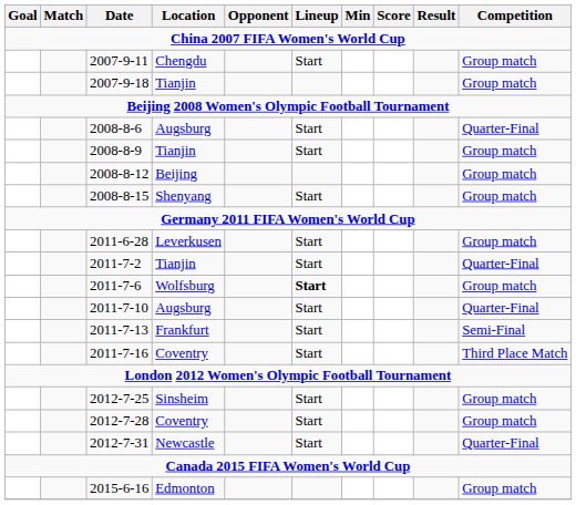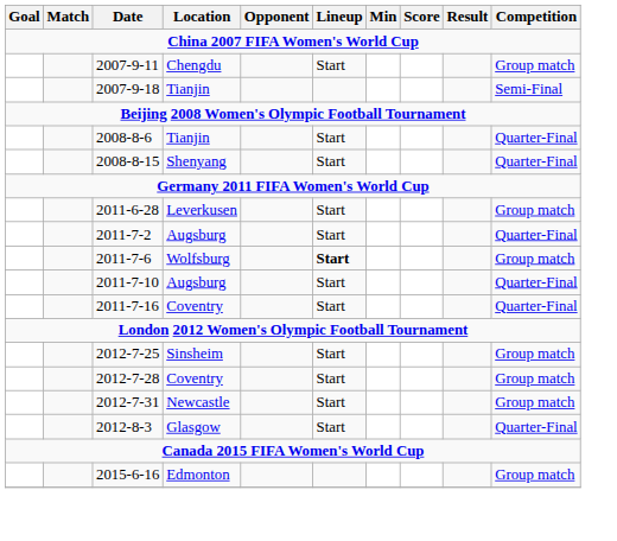2007-9-18 | Competition: Group match -> Semi-Final
2008-8-6 | Location: Augsburg -> Tianjin
- row: 2008-8-9 | Tianjin | Start | Group match
- row: 2008-8-12 | Beijing | Group match
2008-8-15 | Competition: Group match -> Quarter-Final
2011-7-2 | Location: Tianjin -> Augsburg
- row: 2011-7-13 | Frankfurt | Start | Semi-Final
2011-7-16 | Competition: Third Place Match -> Quarter-Final
2012-7-31 | Competition: Quarter-Final -> Group match
+ row: 2012-8-3 | Glasgow | Start | Quarter-Final
